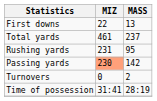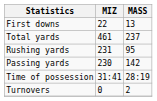Passing yards | MIZ: lightsalmon background -> no background
rows swapped: Turnovers <-> Time of possession
